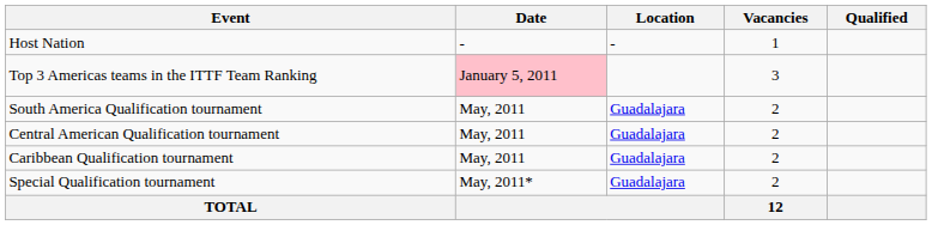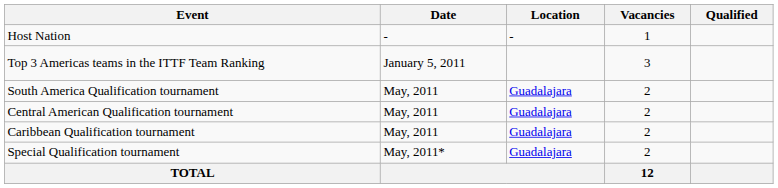Top 3 Americas teams in the ITTF Team Ranking | Date: pink background -> no background
